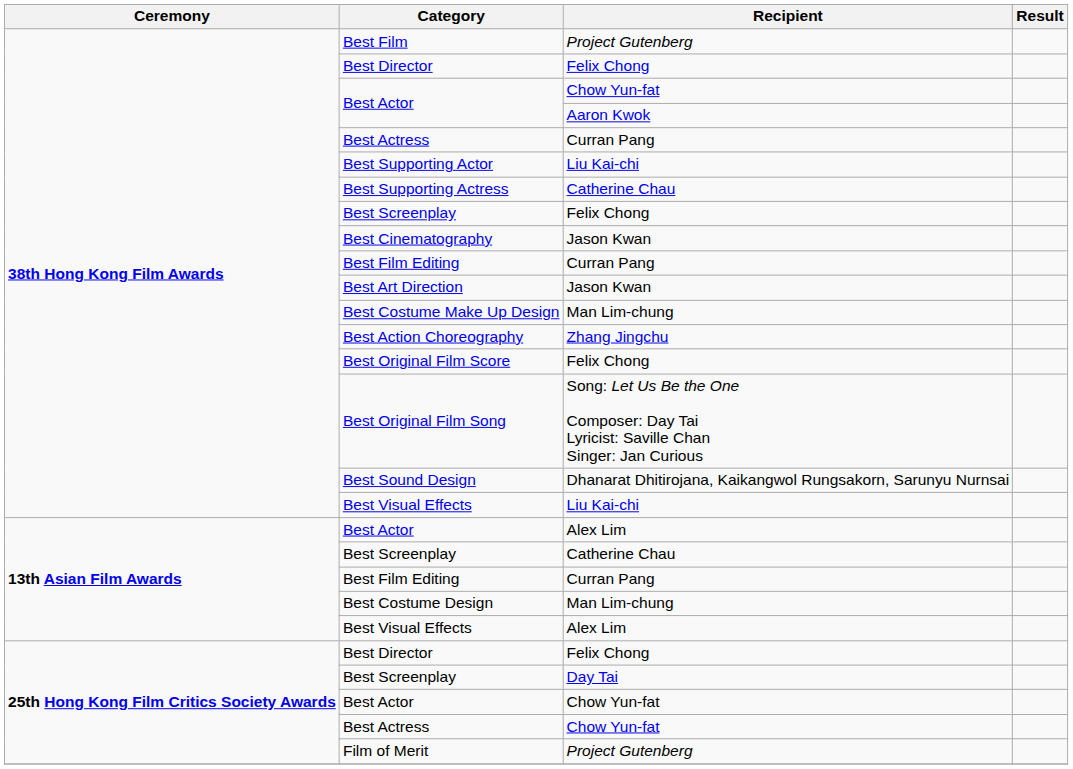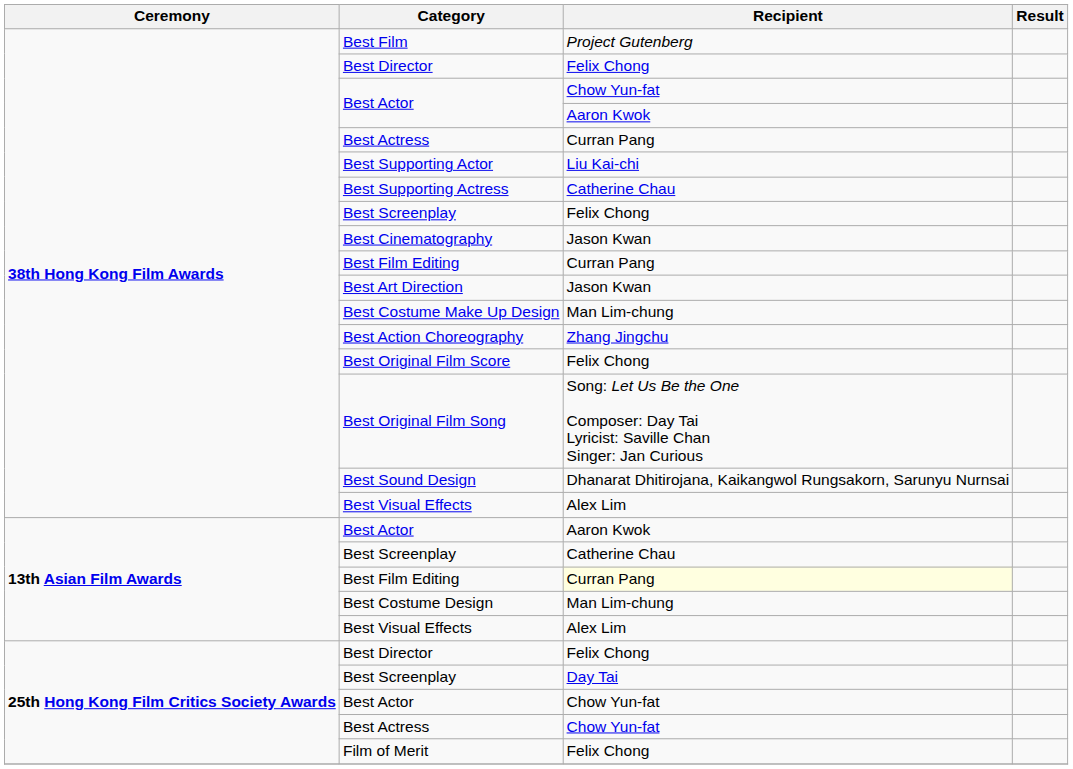38th Hong Kong Film Awards / Best Visual Effects | Recipient: Liu Kai-chi -> Alex Lim
13th Asian Film Awards / Best Actor | Recipient: Alex Lim -> Aaron Kwok
13th Asian Film Awards / Best Film Editing | Recipient: no background -> lightyellow background
Film of Merit | Recipient: Project Gutenberg -> Felix Chong
